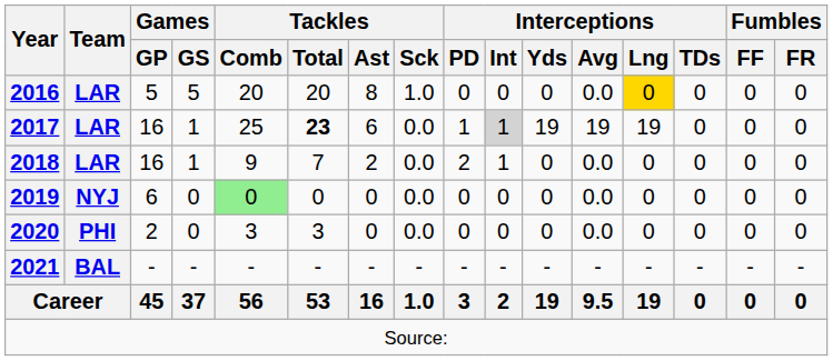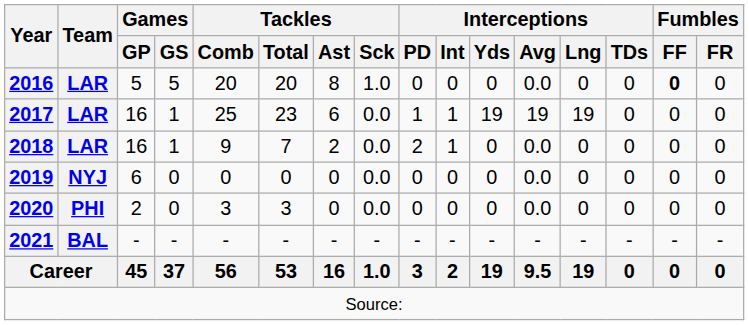2016 | Interceptions / Lng: gold background -> no background
2016 | Fumbles / FF: normal -> bold
2017 | Tackles / Total: bold -> normal
2017 | Interceptions / Int: lightgrey background -> no background
2019 | Tackles / Comb: lightgreen background -> no background
